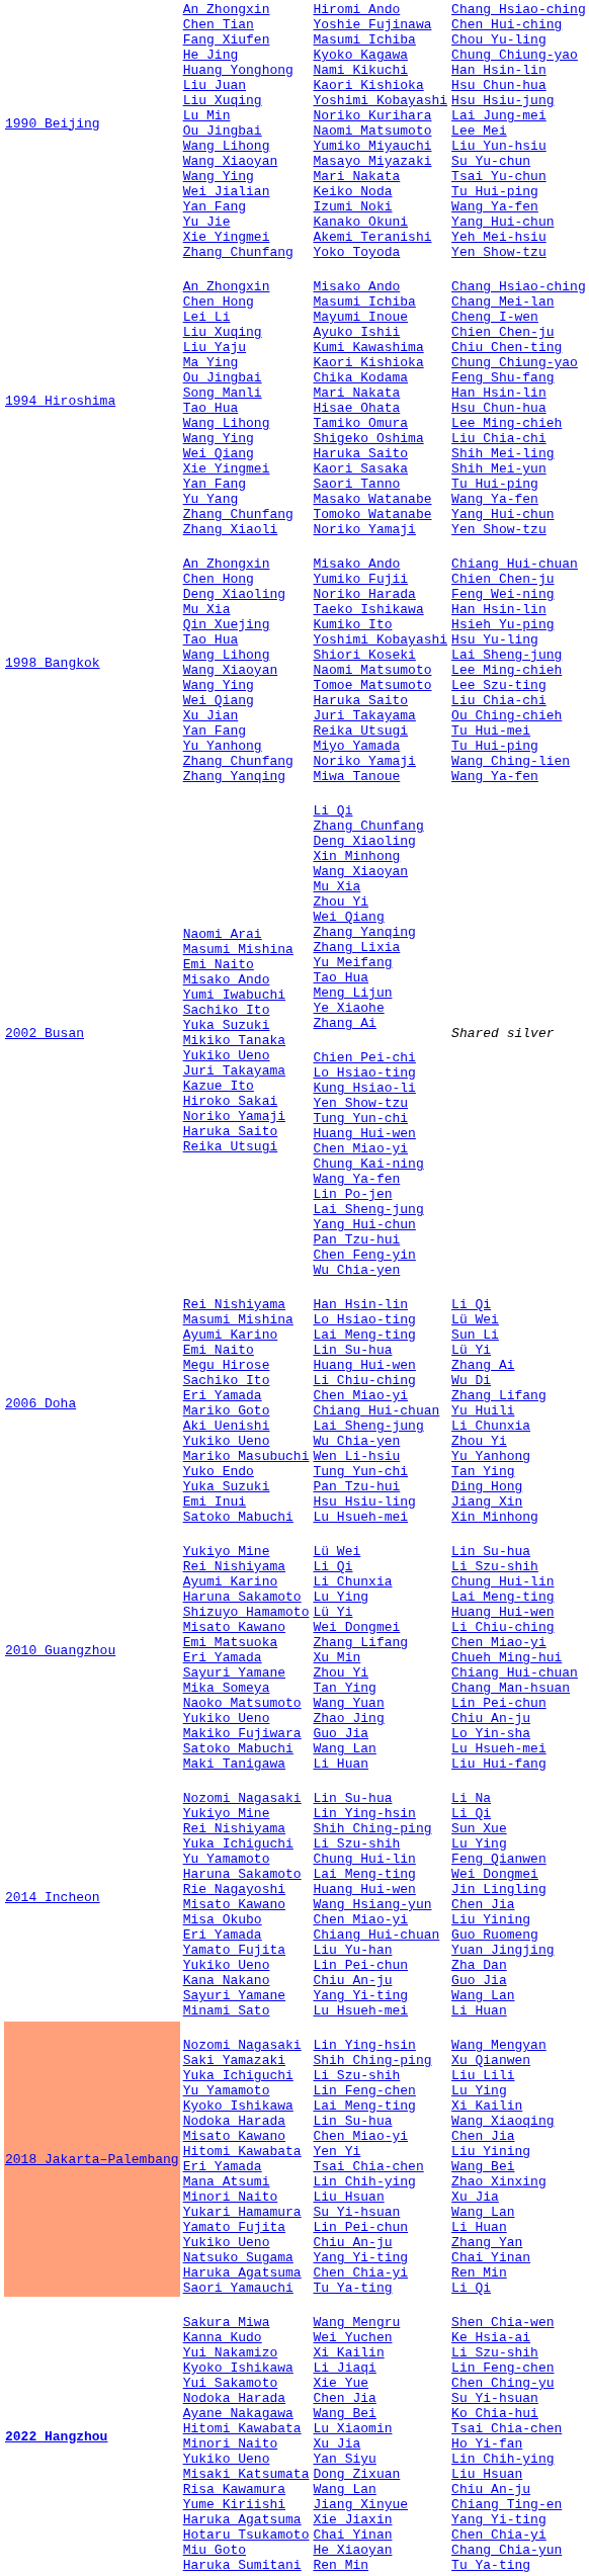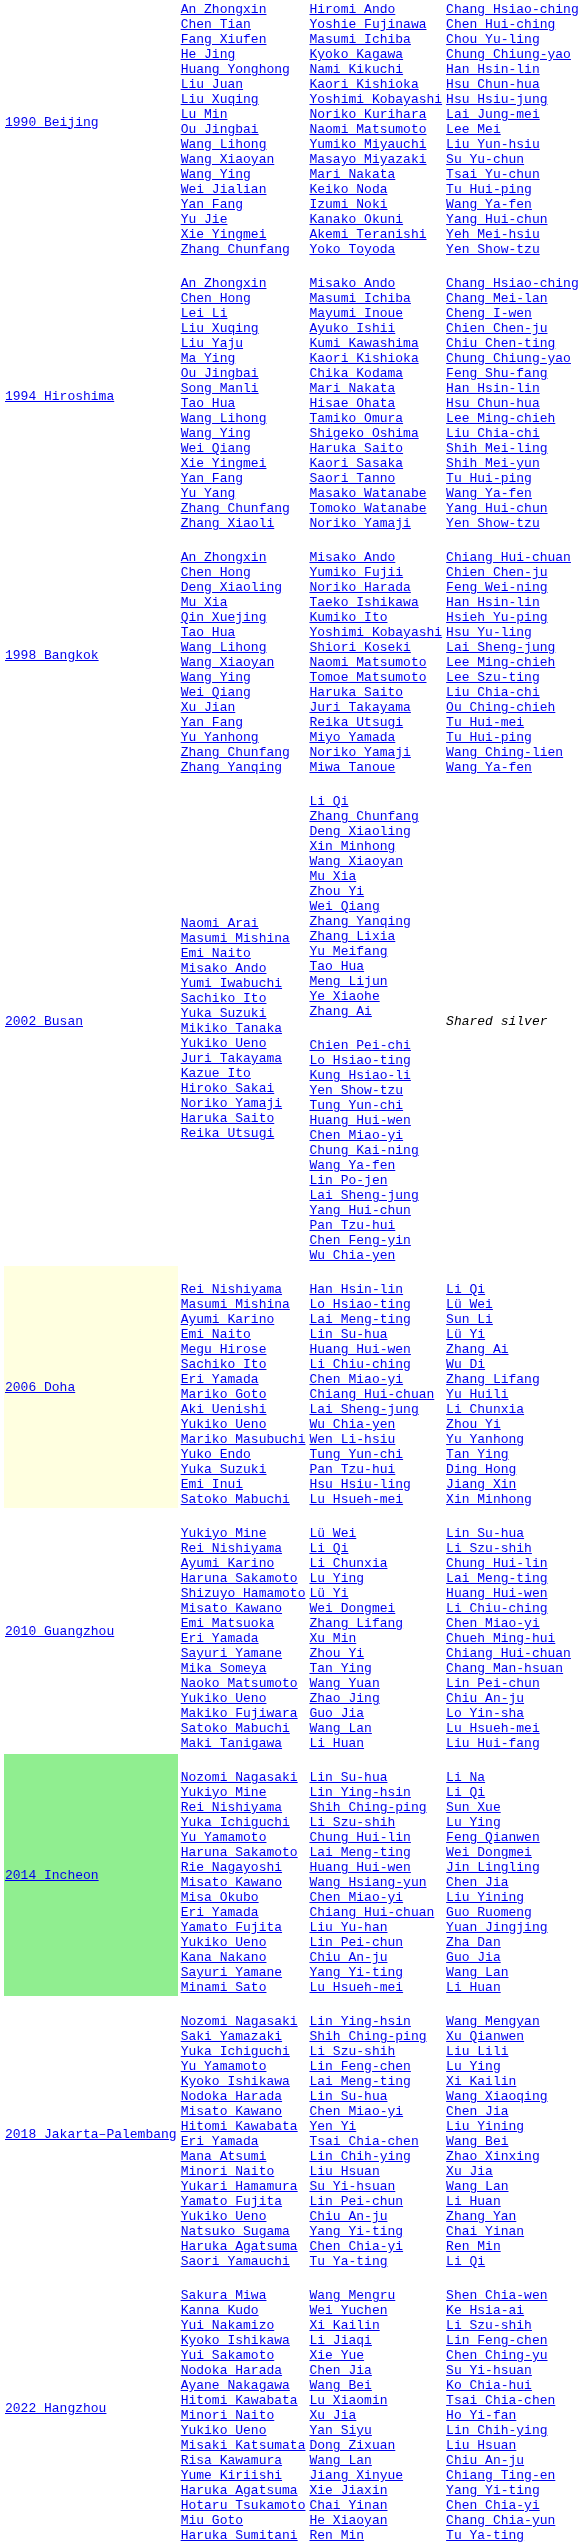row 6 | column 1: no background -> lightyellow background
row 8 | column 1: no background -> lightgreen background
row 9 | column 1: lightsalmon background -> no background
row 10 | column 1: bold -> normal
